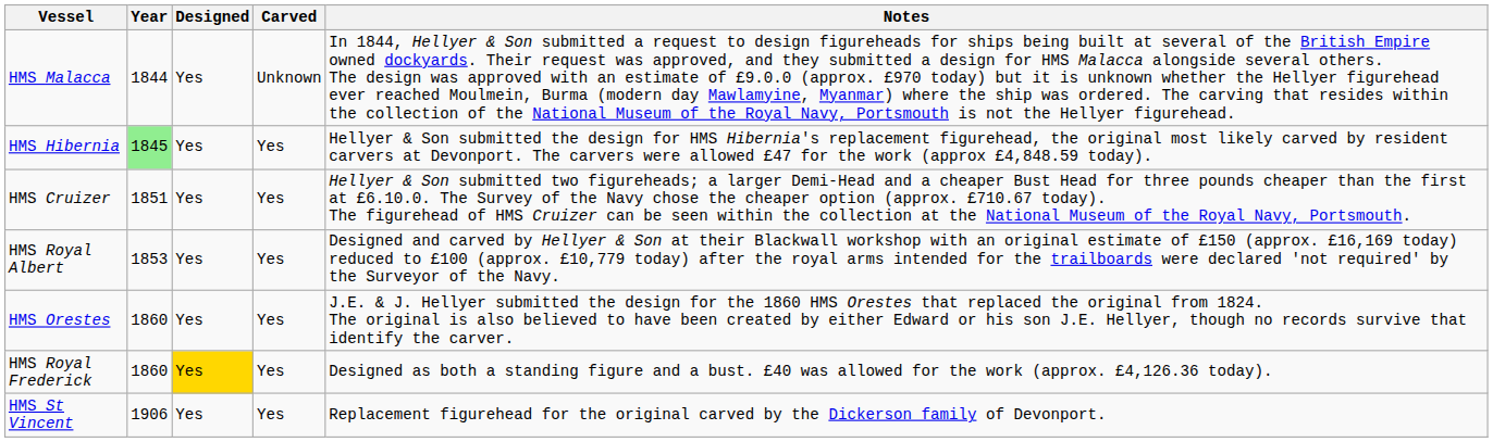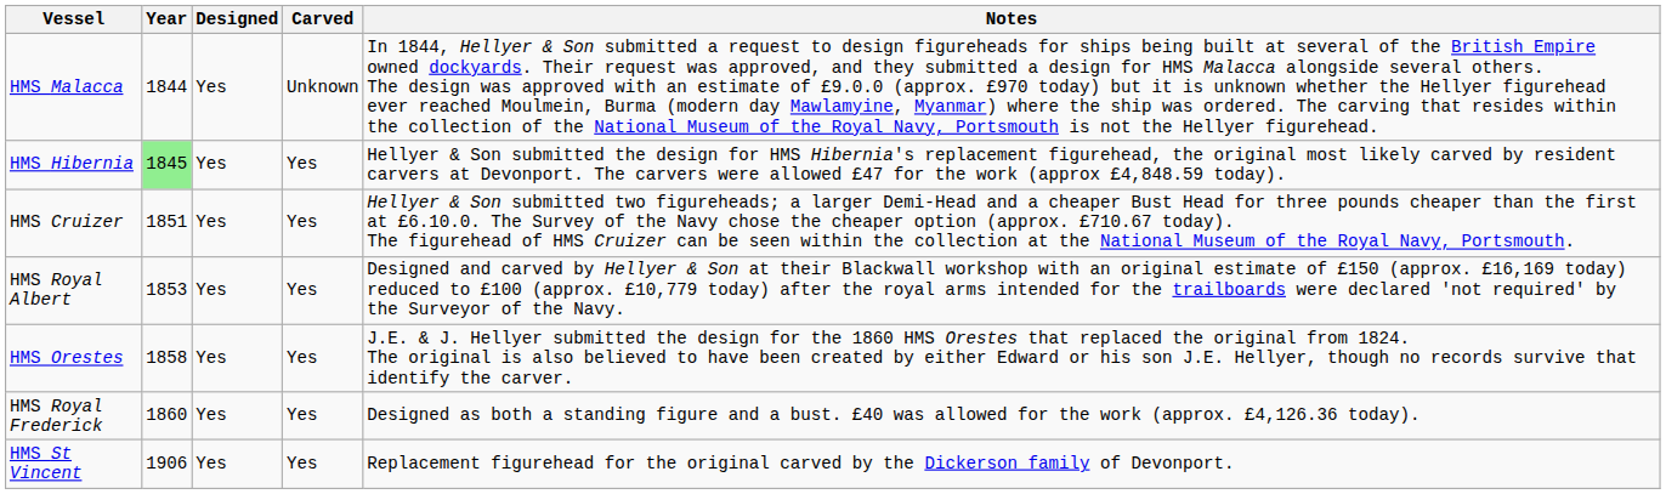HMS Orestes | Year: 1860 -> 1858
HMS Royal Frederick | Designed: gold background -> no background
